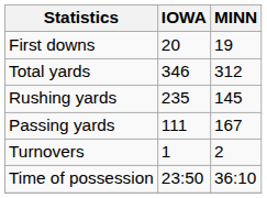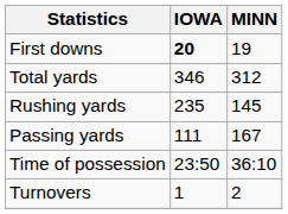First downs | IOWA: normal -> bold
rows swapped: Turnovers <-> Time of possession
